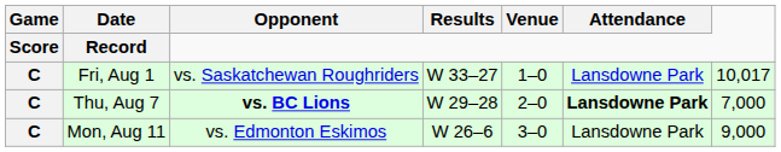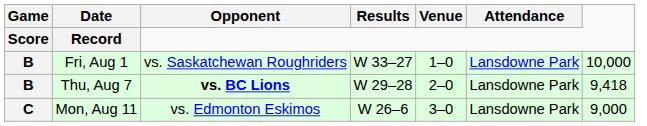Fri, Aug 1 | Game / Score: C -> B
Fri, Aug 1 | column 7: 10,017 -> 10,000
Thu, Aug 7 | Game / Score: C -> B
Thu, Aug 7 | Attendance: bold -> normal
Thu, Aug 7 | column 7: 7,000 -> 9,418
